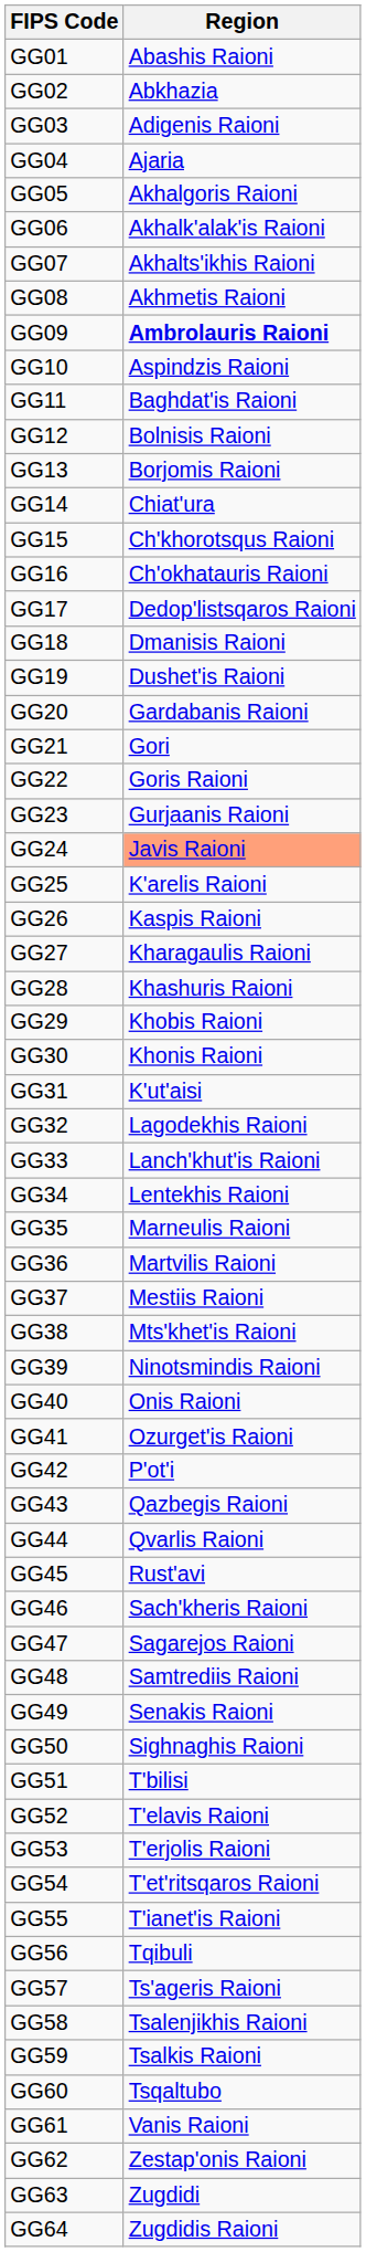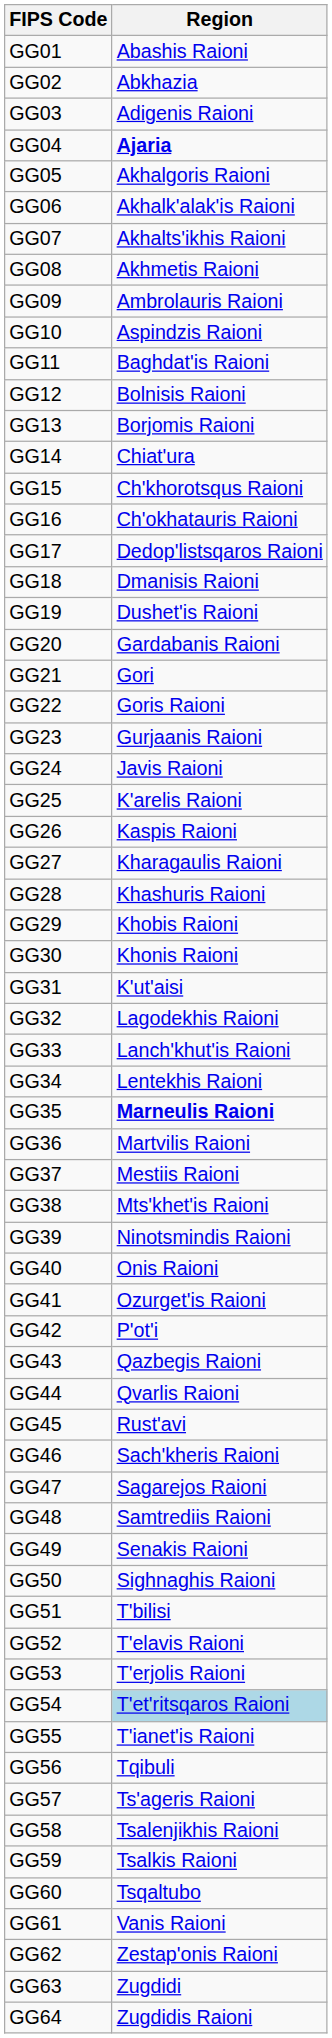GG04 | Region: normal -> bold
GG09 | Region: bold -> normal
GG24 | Region: lightsalmon background -> no background
GG35 | Region: normal -> bold
GG54 | Region: no background -> lightblue background
